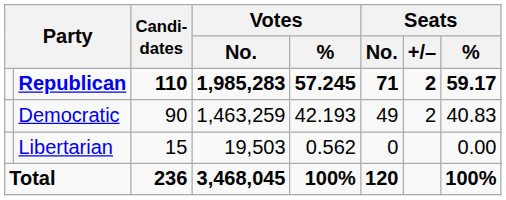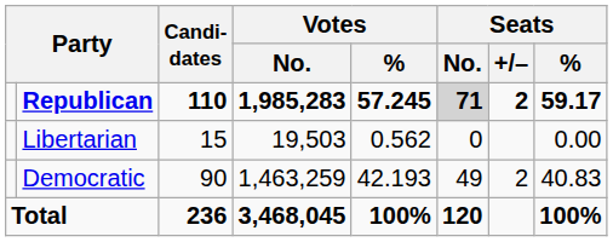Republican | Seats / No.: no background -> lightgrey background
rows swapped: Democratic <-> Libertarian
